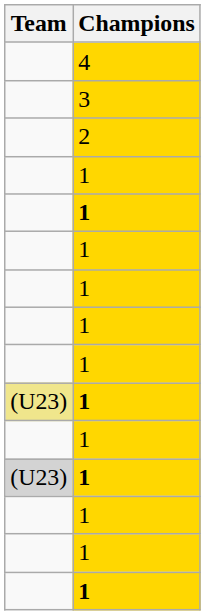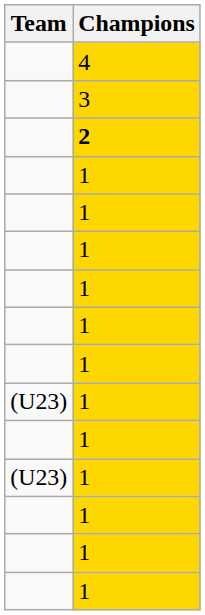row 4 | Champions: normal -> bold
row 6 | Champions: bold -> normal
row 11 | Team: khaki background -> no background
row 11 | Champions: bold -> normal
row 13 | Team: lightgrey background -> no background
row 13 | Champions: bold -> normal
row 16 | Champions: bold -> normal
